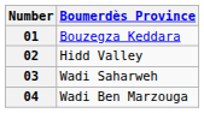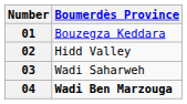04 | Boumerdès Province: normal -> bold
